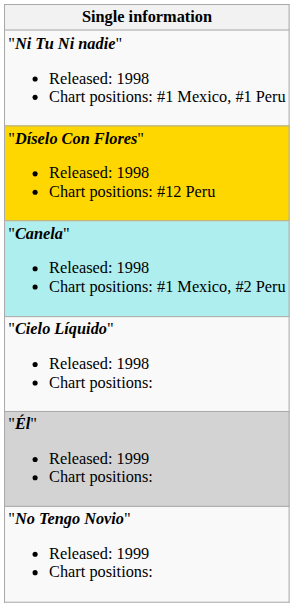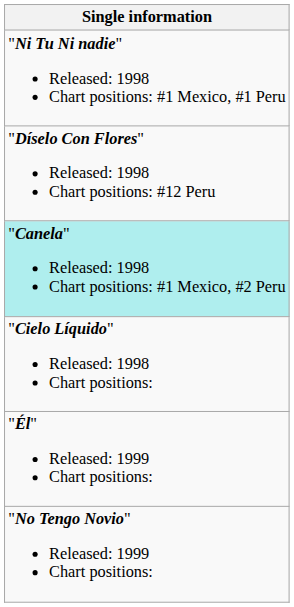row 3 | column 1: gold background -> no background
row 6 | column 1: lightgrey background -> no background
